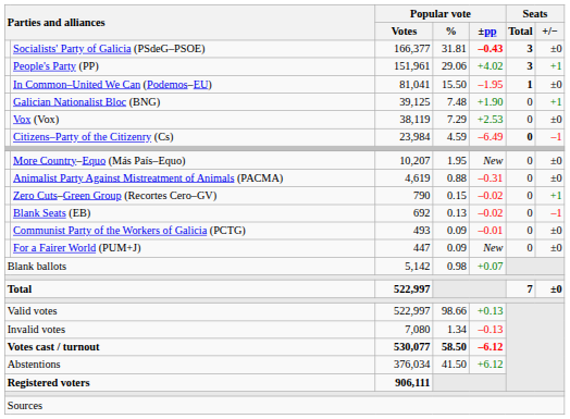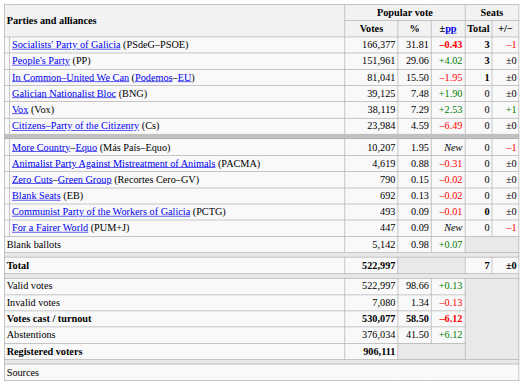Socialists' Party of Galicia (PSdeG–PSOE) | Seats / +/−: ±0 -> –1
People's Party (PP) | Seats / +/−: +1 -> ±0
Galician Nationalist Bloc (BNG) | Seats / +/−: +1 -> ±0
Vox (Vox) | Seats / +/−: ±0 -> +1
Citizens–Party of the Citizenry (Cs) | Seats / Total: bold -> normal
Citizens–Party of the Citizenry (Cs) | Seats / +/−: –1 -> ±0
More Country–Equo (Más País–Equo) | Seats / +/−: ±0 -> –1
Zero Cuts–Green Group (Recortes Cero–GV) | Seats / +/−: +1 -> ±0
Blank Seats (EB) | Seats / +/−: –1 -> ±0
Communist Party of the Workers of Galicia (PCTG) | Seats / Total: normal -> bold
For a Fairer World (PUM+J) | Seats / +/−: ±0 -> –1
